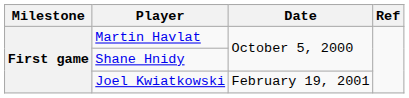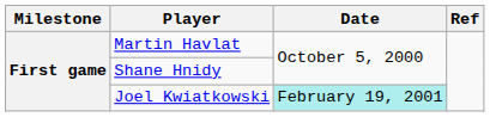Joel Kwiatkowski | Date: no background -> paleturquoise background
